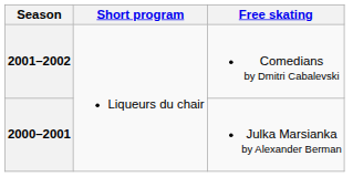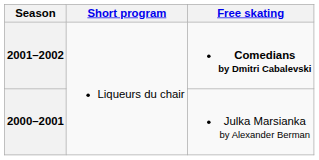2001–2002 | Free skating: normal -> bold
